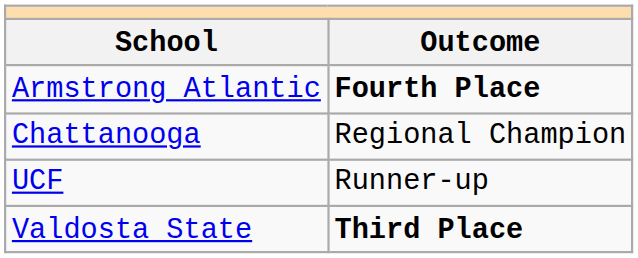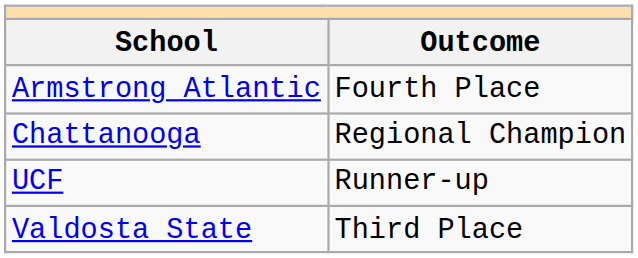Armstrong Atlantic | Outcome: bold -> normal
Valdosta State | Outcome: bold -> normal
